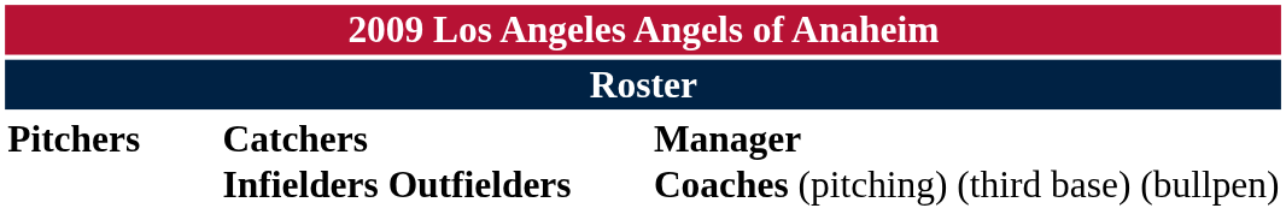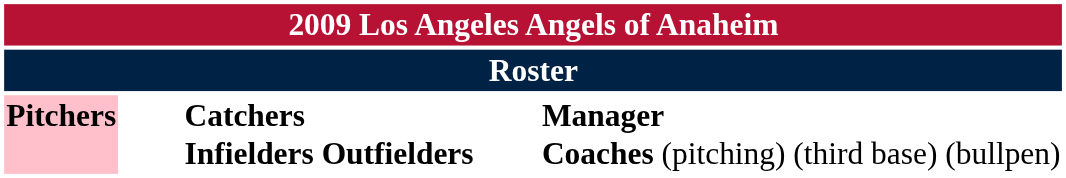Pitchers | column 1: no background -> pink background
